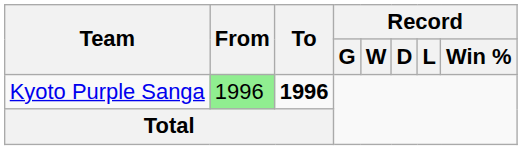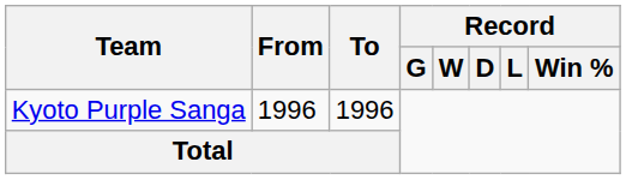Kyoto Purple Sanga | From: lightgreen background -> no background
Kyoto Purple Sanga | To: bold -> normal
